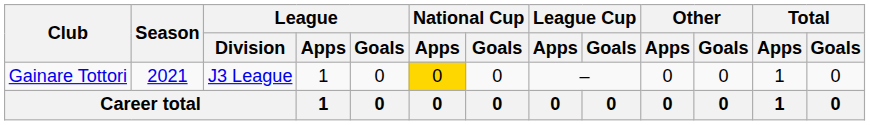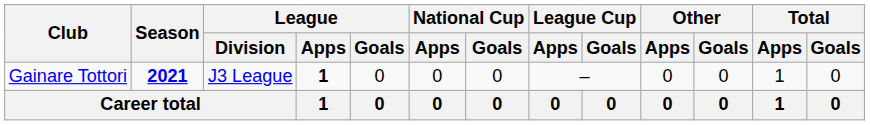Gainare Tottori | Season: normal -> bold
Gainare Tottori | League / Apps: normal -> bold
Gainare Tottori | National Cup / Apps: gold background -> no background
